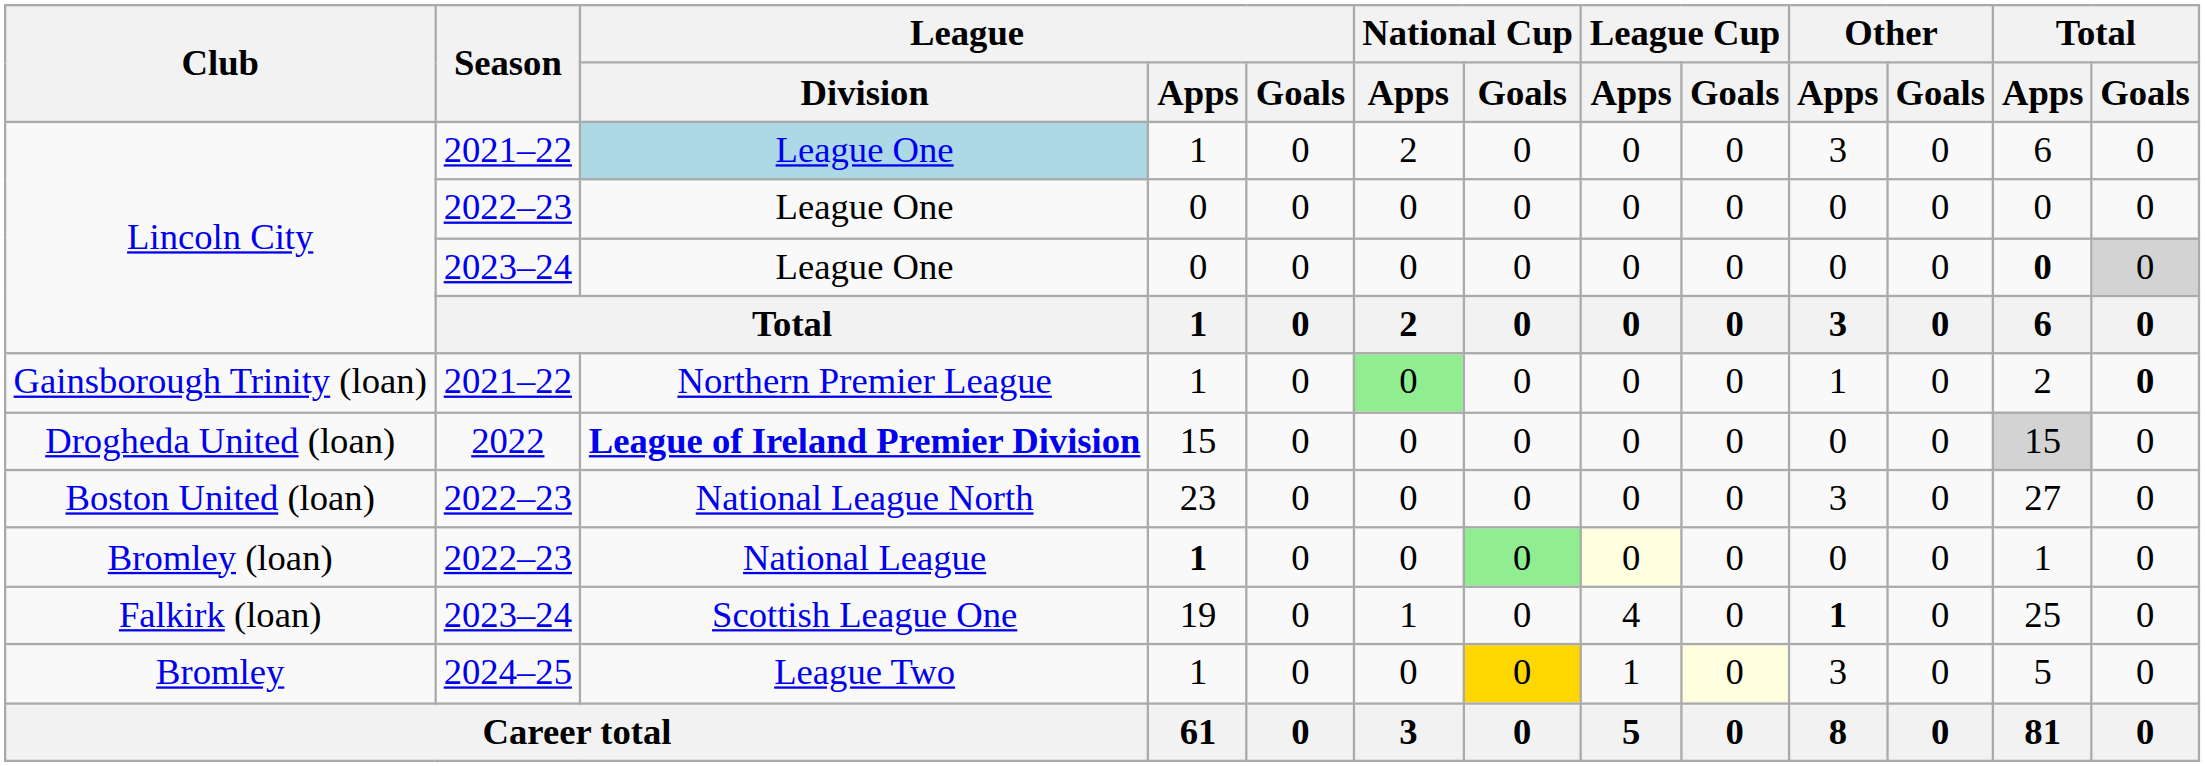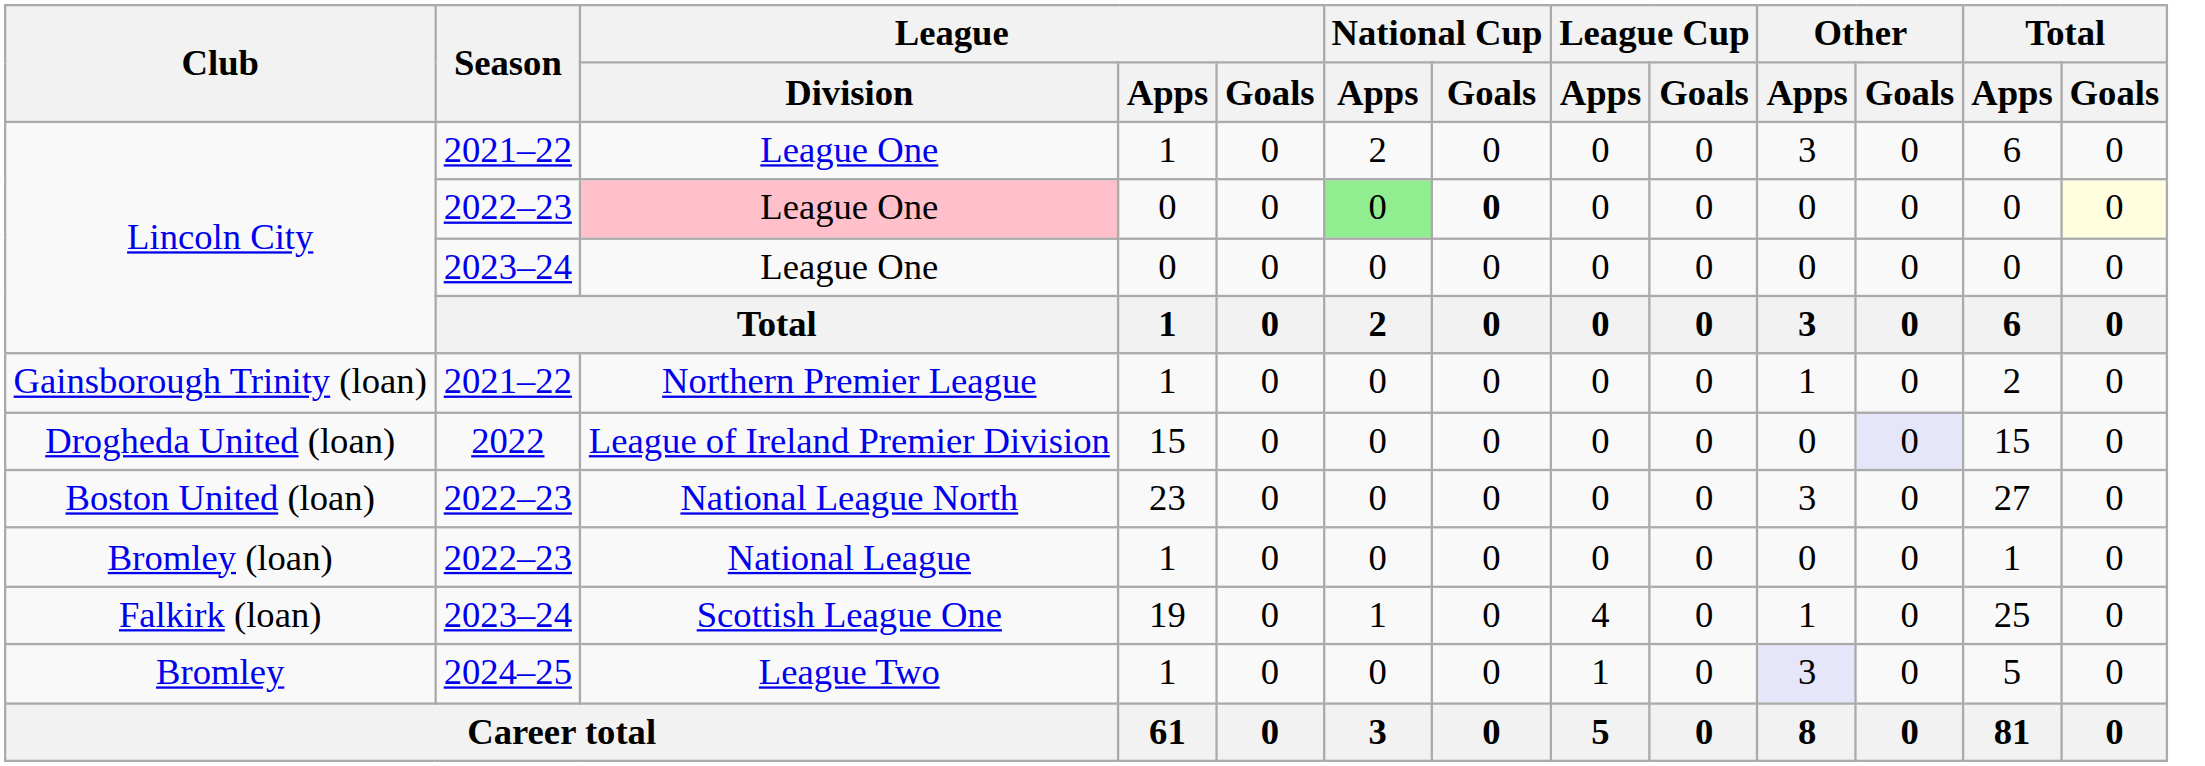Lincoln City / 2021–22 | League / Division: lightblue background -> no background
Lincoln City / 2022–23 | League / Division: no background -> pink background
Lincoln City / 2022–23 | National Cup / Apps: no background -> lightgreen background
Lincoln City / 2022–23 | National Cup / Goals: normal -> bold
Lincoln City / 2022–23 | Total / Goals: no background -> lightyellow background
Lincoln City / 2023–24 | Total / Apps: bold -> normal
Lincoln City / 2023–24 | Total / Goals: lightgrey background -> no background
Gainsborough Trinity (loan) | National Cup / Apps: lightgreen background -> no background
Gainsborough Trinity (loan) | Total / Goals: bold -> normal
Drogheda United (loan) | League / Division: bold -> normal
Drogheda United (loan) | Other / Goals: no background -> lavender background
Drogheda United (loan) | Total / Apps: lightgrey background -> no background
Bromley (loan) | League / Apps: bold -> normal
Bromley (loan) | National Cup / Goals: lightgreen background -> no background
Bromley (loan) | League Cup / Apps: lightyellow background -> no background
Falkirk (loan) | Other / Apps: bold -> normal
Bromley | National Cup / Goals: gold background -> no background
Bromley | League Cup / Goals: lightyellow background -> no background
Bromley | Other / Apps: no background -> lavender background
